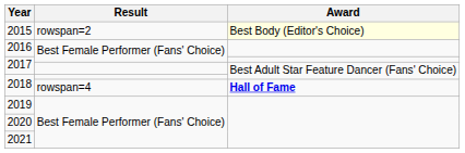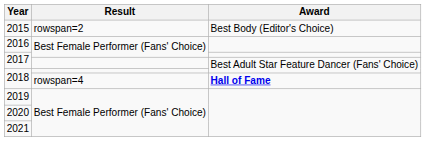2015 | Award: lightyellow background -> no background
